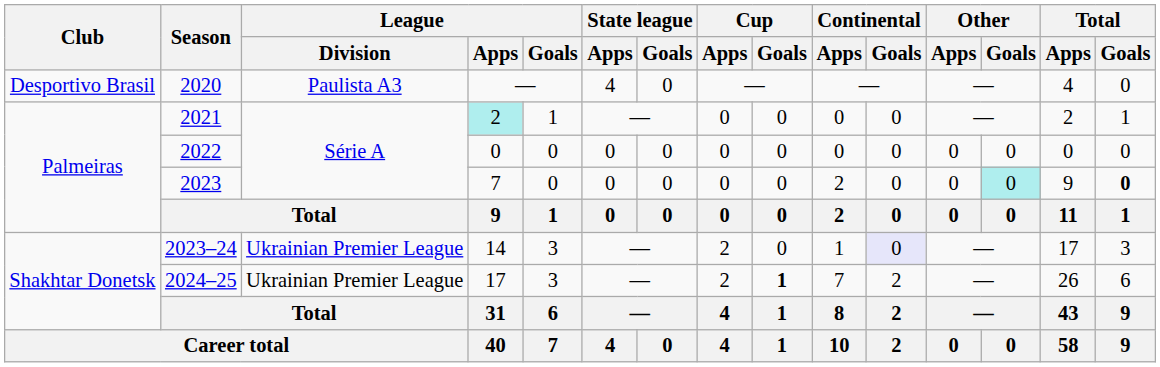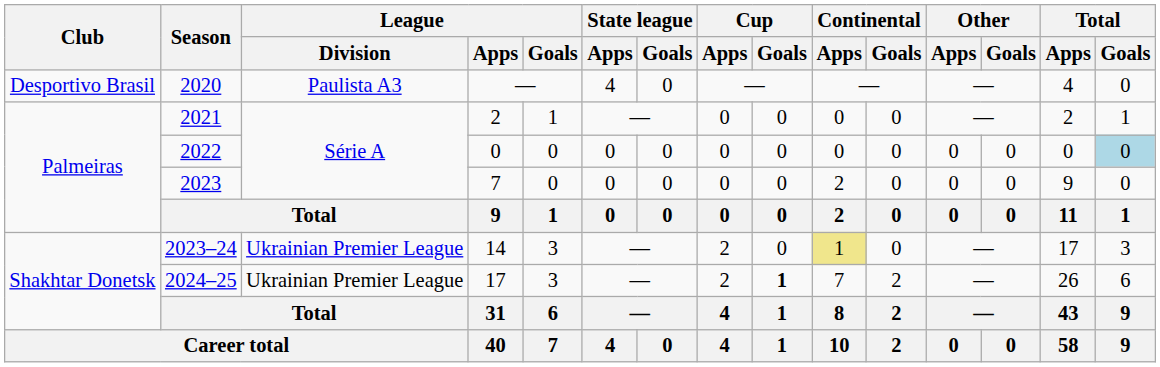2021 | League / Apps: paleturquoise background -> no background
2022 | Total / Goals: no background -> lightblue background
2023 | Other / Goals: paleturquoise background -> no background
2023 | Total / Goals: bold -> normal
2023–24 | Continental / Apps: no background -> khaki background
2023–24 | Continental / Goals: lavender background -> no background
